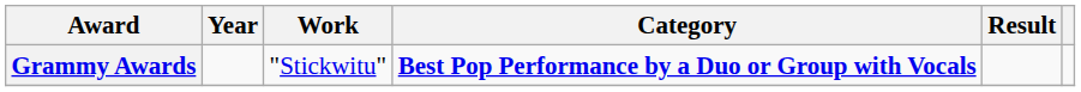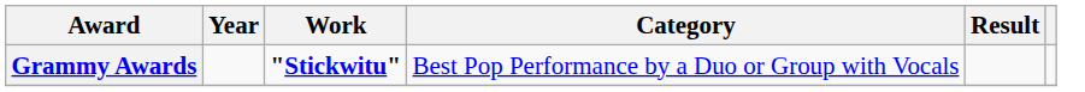Grammy Awards | Work: normal -> bold
Grammy Awards | Category: bold -> normal
